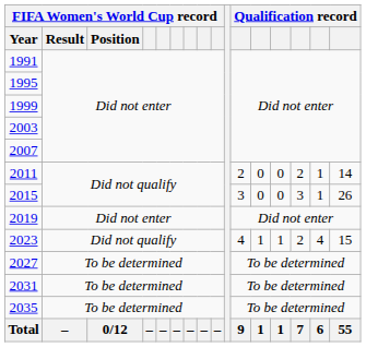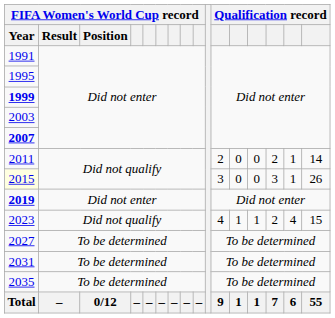1999 | FIFA Women's World Cup record / Year: normal -> bold
2007 | FIFA Women's World Cup record / Year: normal -> bold
2015 | FIFA Women's World Cup record / Year: no background -> lightyellow background
2019 | FIFA Women's World Cup record / Year: normal -> bold
